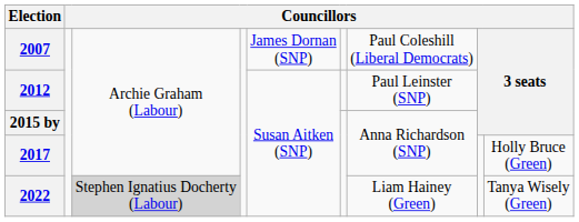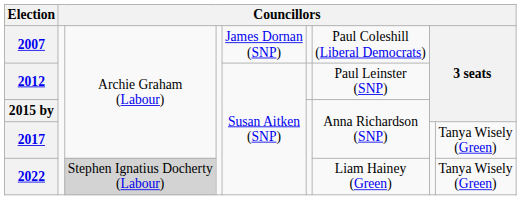2017 | column 9: Holly Bruce (Green) -> Tanya Wisely (Green)
